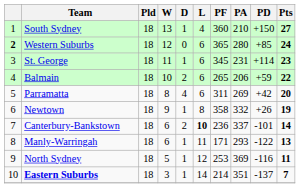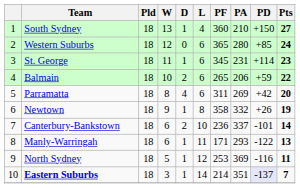Western Suburbs | column 1: bold -> normal
Canterbury-Bankstown | L: bold -> normal
Eastern Suburbs | PD: no background -> lavender background
